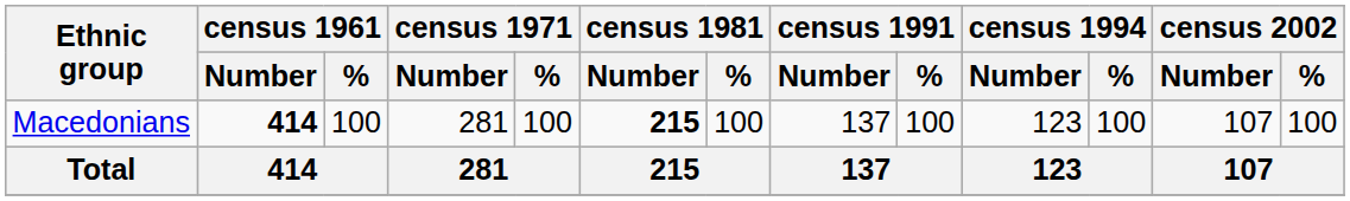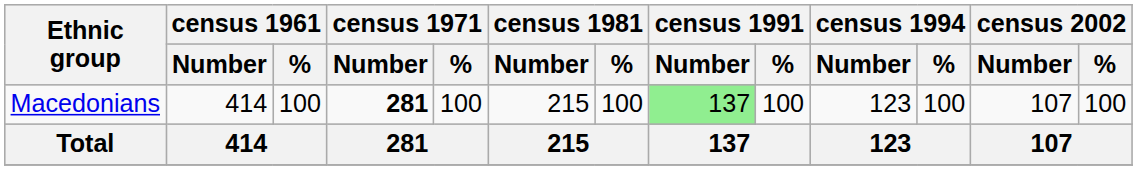Macedonians | census 1961 / Number: bold -> normal
Macedonians | census 1971 / Number: normal -> bold
Macedonians | census 1981 / Number: bold -> normal
Macedonians | census 1991 / Number: no background -> lightgreen background
